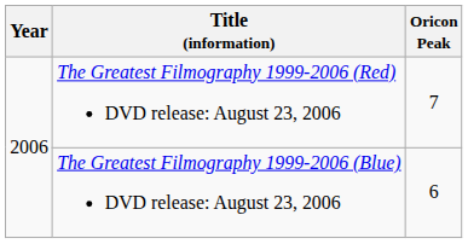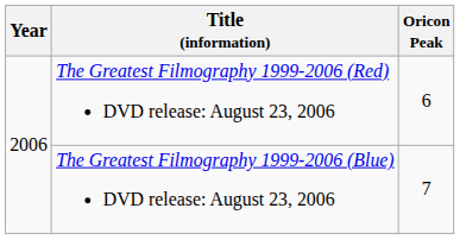row 2 | Oricon Peak: 7 -> 6
row 3 | Oricon Peak: 6 -> 7
